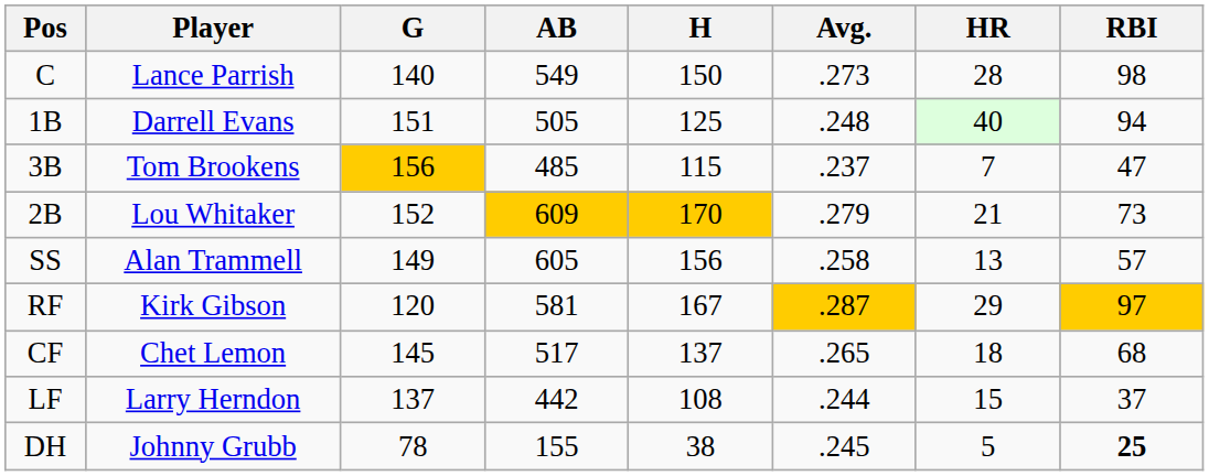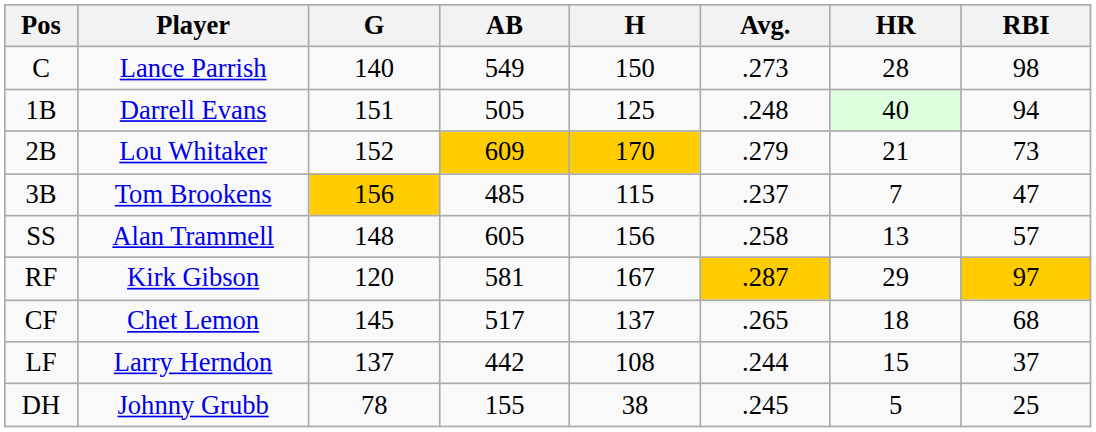rows swapped: 2B <-> 3B
SS | G: 149 -> 148
DH | RBI: bold -> normal
